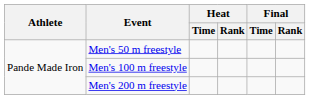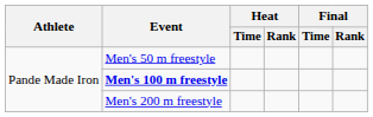Men's 100 m freestyle | Event: normal -> bold
